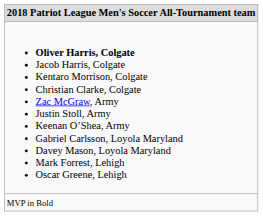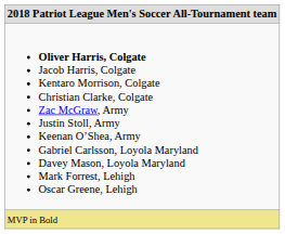MVP in Bold | column 1: no background -> khaki background
